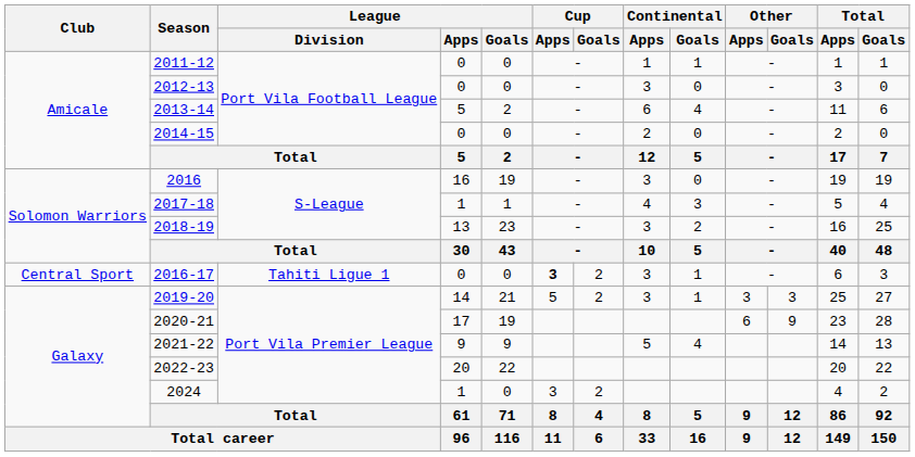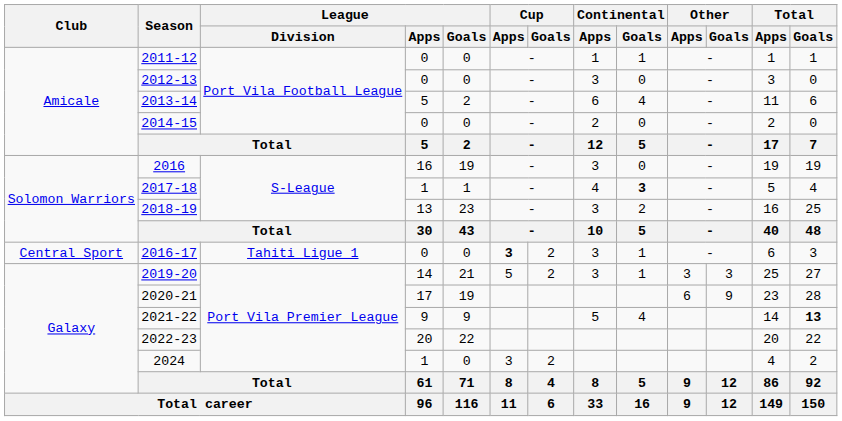2017-18 | Continental / Goals: normal -> bold
2021-22 | Total / Goals: normal -> bold
